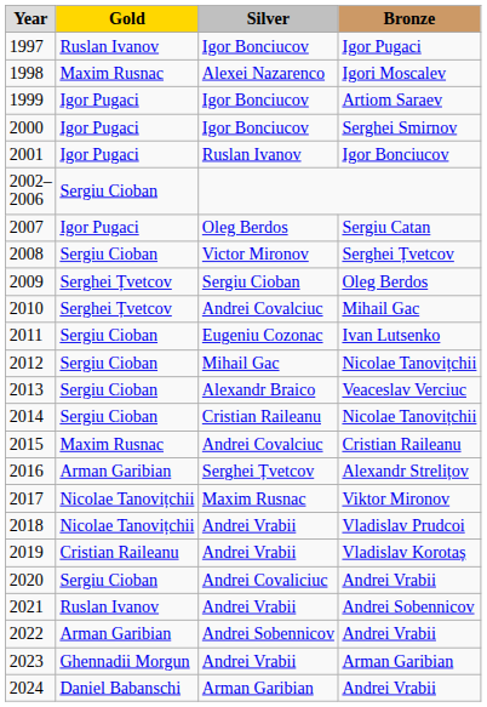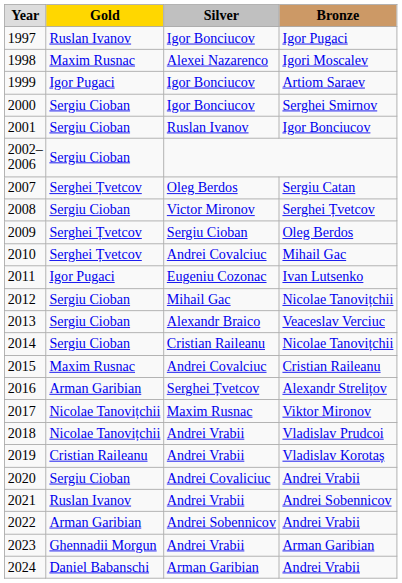2000 | Gold: Igor Pugaci -> Sergiu Cioban
2001 | Gold: Igor Pugaci -> Sergiu Cioban
2007 | Gold: Igor Pugaci -> Serghei Țvetcov
2011 | Gold: Sergiu Cioban -> Igor Pugaci
